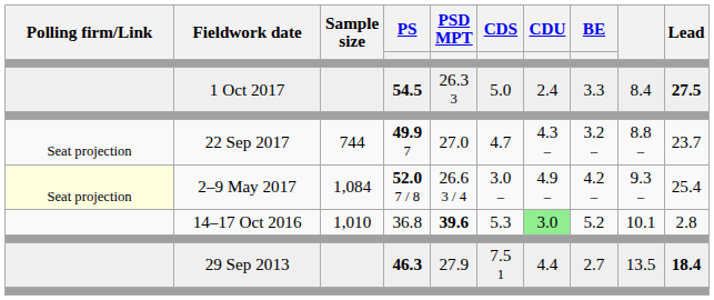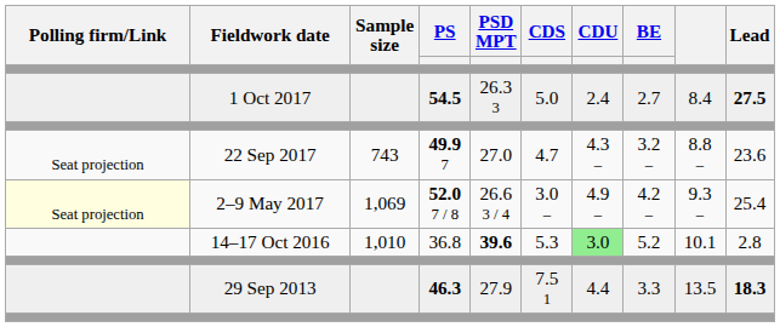1 Oct 2017 | BE: 3.3 -> 2.7
22 Sep 2017 | Sample size: 744 -> 743
22 Sep 2017 | Lead: 23.7 -> 23.6
2–9 May 2017 | Sample size: 1,084 -> 1,069
29 Sep 2013 | BE: 2.7 -> 3.3
29 Sep 2013 | Lead: 18.4 -> 18.3
